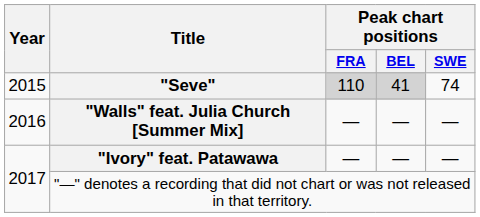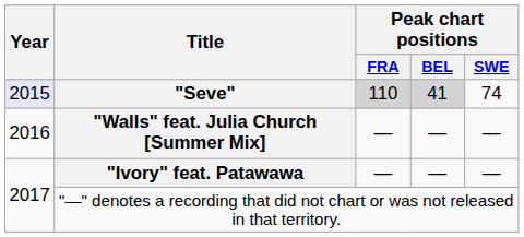"Seve" | Year: no background -> lavender background
